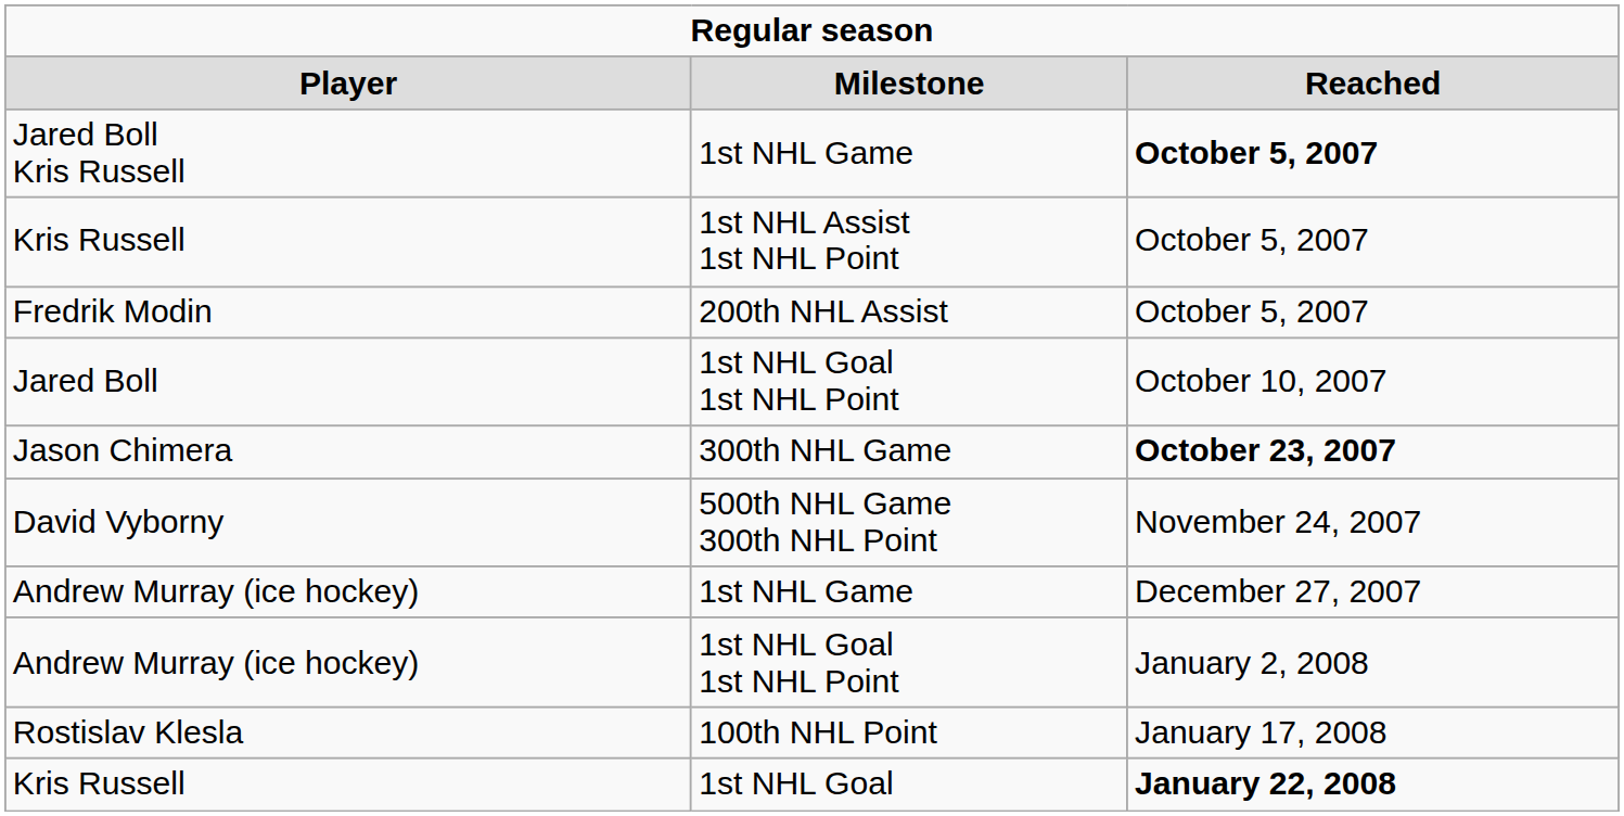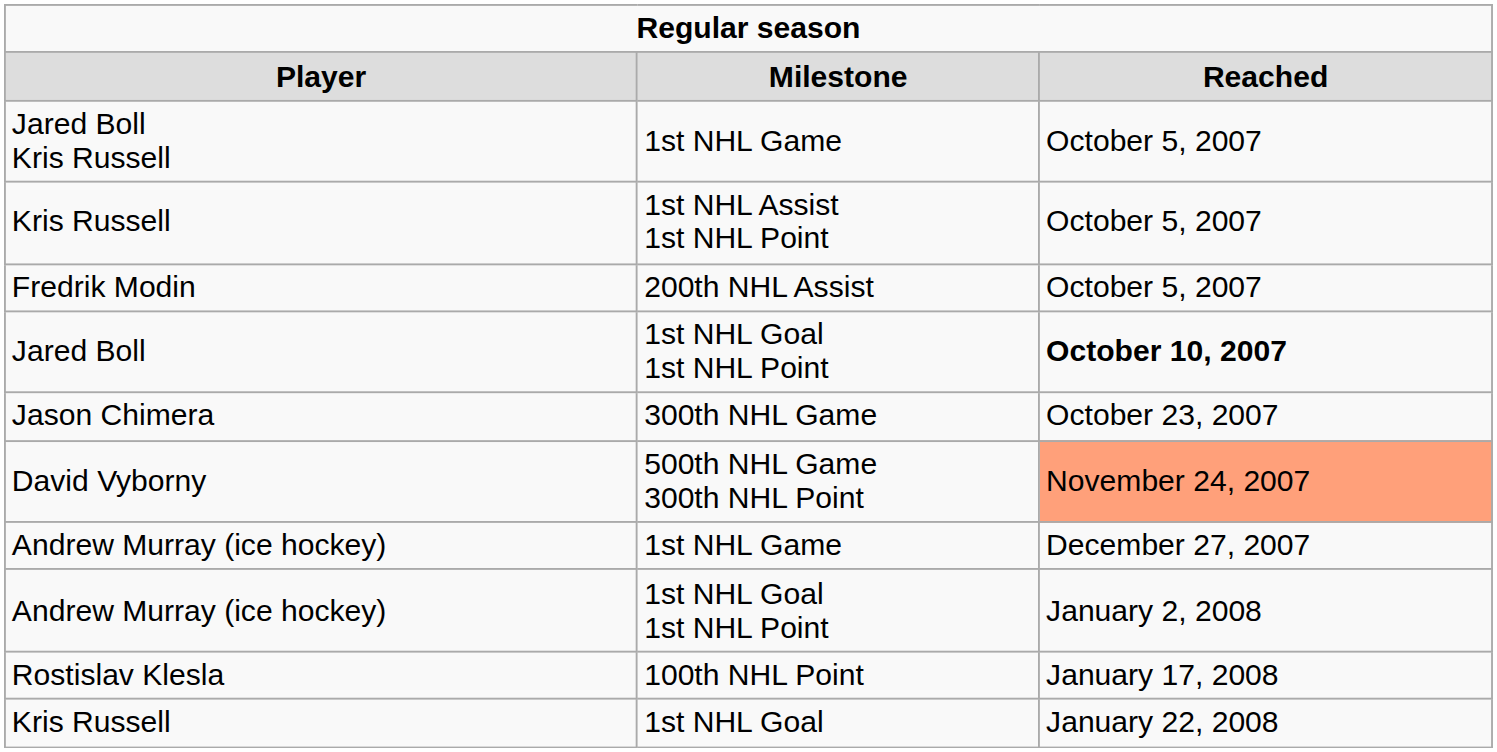Jared Boll Kris Russell | column 3: bold -> normal
Jared Boll | column 3: normal -> bold
Jason Chimera | column 3: bold -> normal
David Vyborny | column 3: no background -> lightsalmon background
Kris Russell / 1st NHL Goal | column 3: bold -> normal
